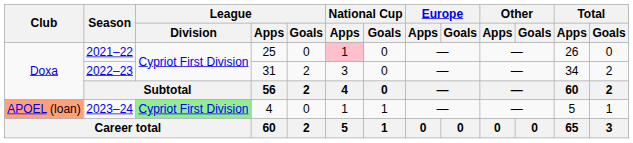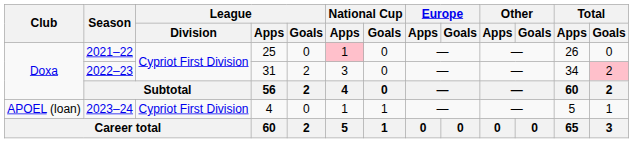2022–23 | Total / Goals: no background -> pink background
2023–24 | Club: lightsalmon background -> no background
2023–24 | League / Division: lightgreen background -> no background
